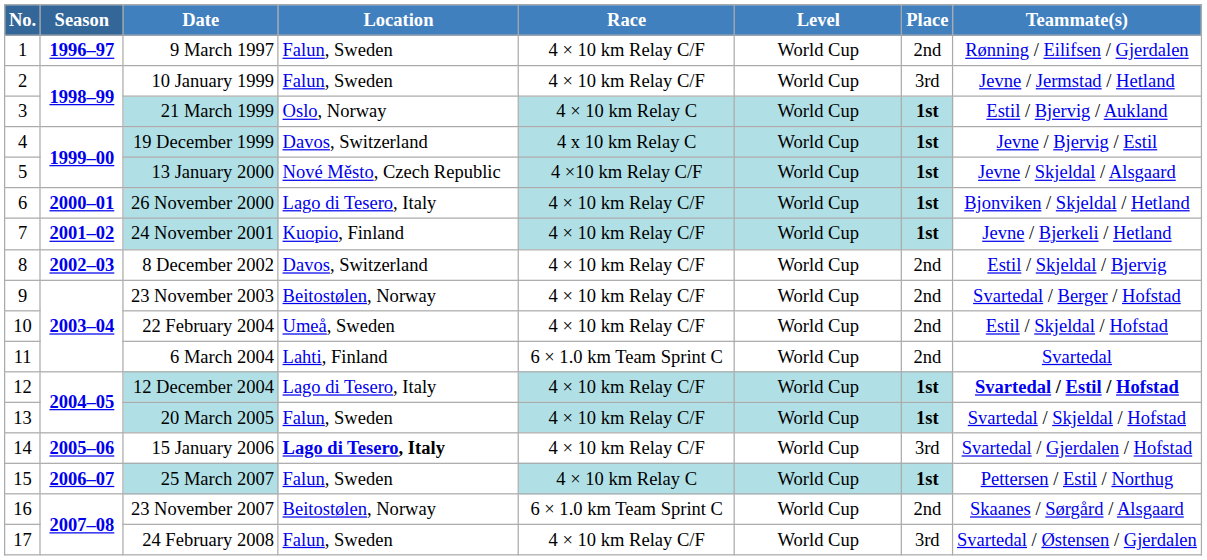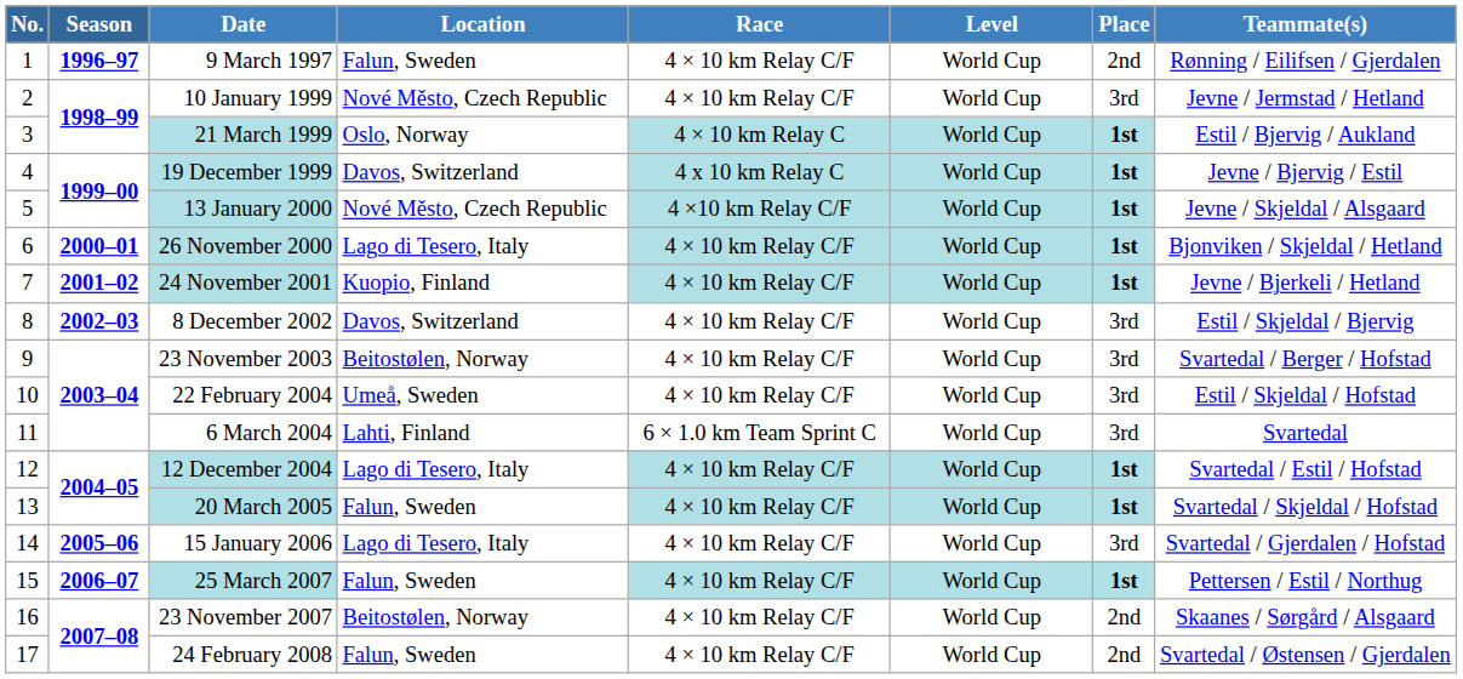10 January 1999 | Location: Falun, Sweden -> Nové Město, Czech Republic
8 December 2002 | Place: 2nd -> 3rd
23 November 2003 | Place: 2nd -> 3rd
22 February 2004 | Place: 2nd -> 3rd
6 March 2004 | Place: 2nd -> 3rd
12 December 2004 | Teammate(s): bold -> normal
15 January 2006 | Location: bold -> normal
25 March 2007 | Race: 4 × 10 km Relay C -> 4 × 10 km Relay C/F
23 November 2007 | Race: 6 × 1.0 km Team Sprint C -> 4 × 10 km Relay C/F
24 February 2008 | Place: 3rd -> 2nd
